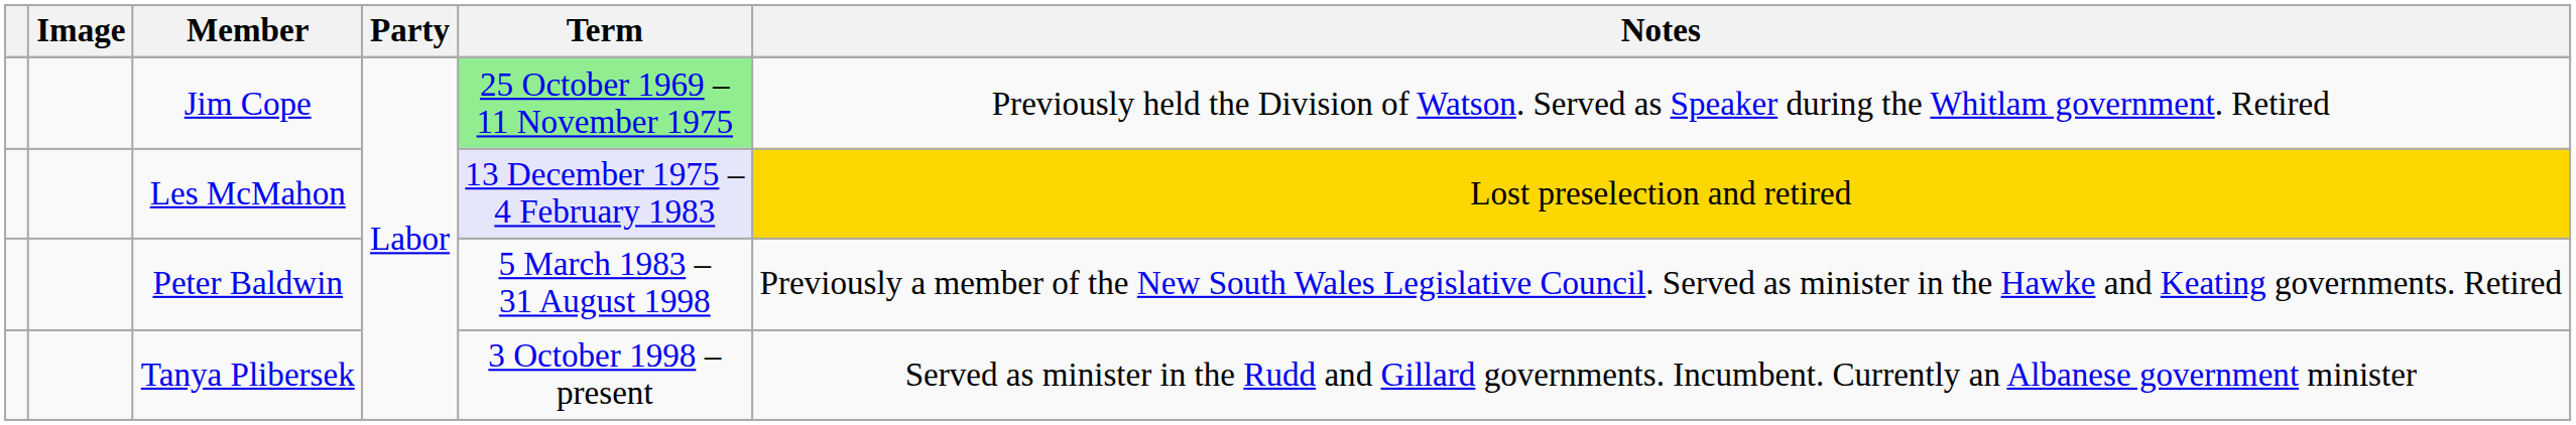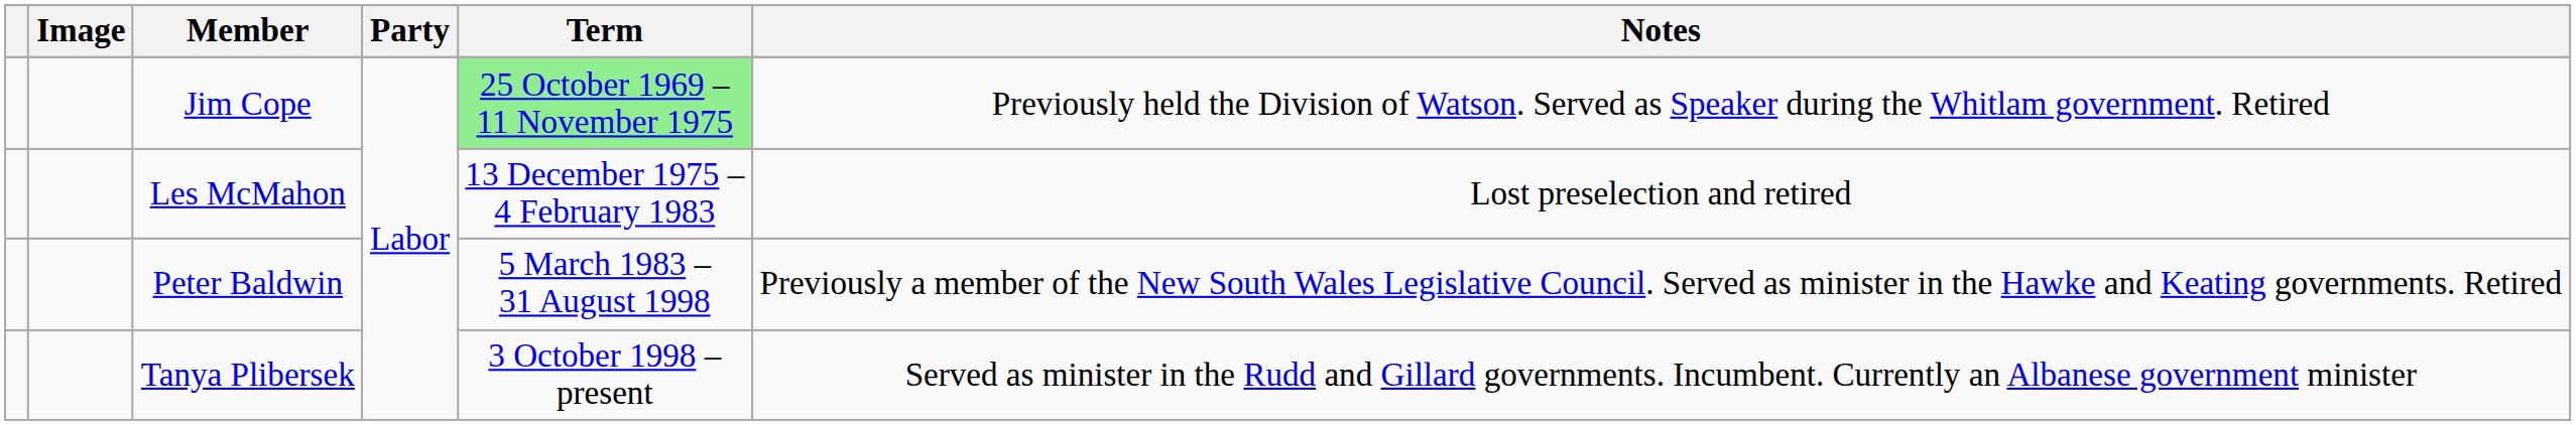Les McMahon | Term: lavender background -> no background
Les McMahon | Notes: gold background -> no background
